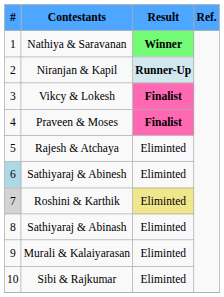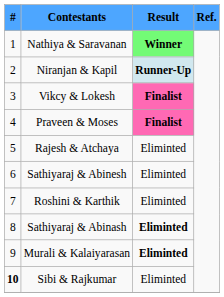Sathiyaraj & Abinesh | #: lightblue background -> no background
Roshini & Karthik | #: lightgrey background -> no background
Roshini & Karthik | Result: khaki background -> no background
Sathiyaraj & Abinash | Result: normal -> bold
Murali & Kalaiyarasan | Result: normal -> bold
Sibi & Rajkumar | #: normal -> bold
